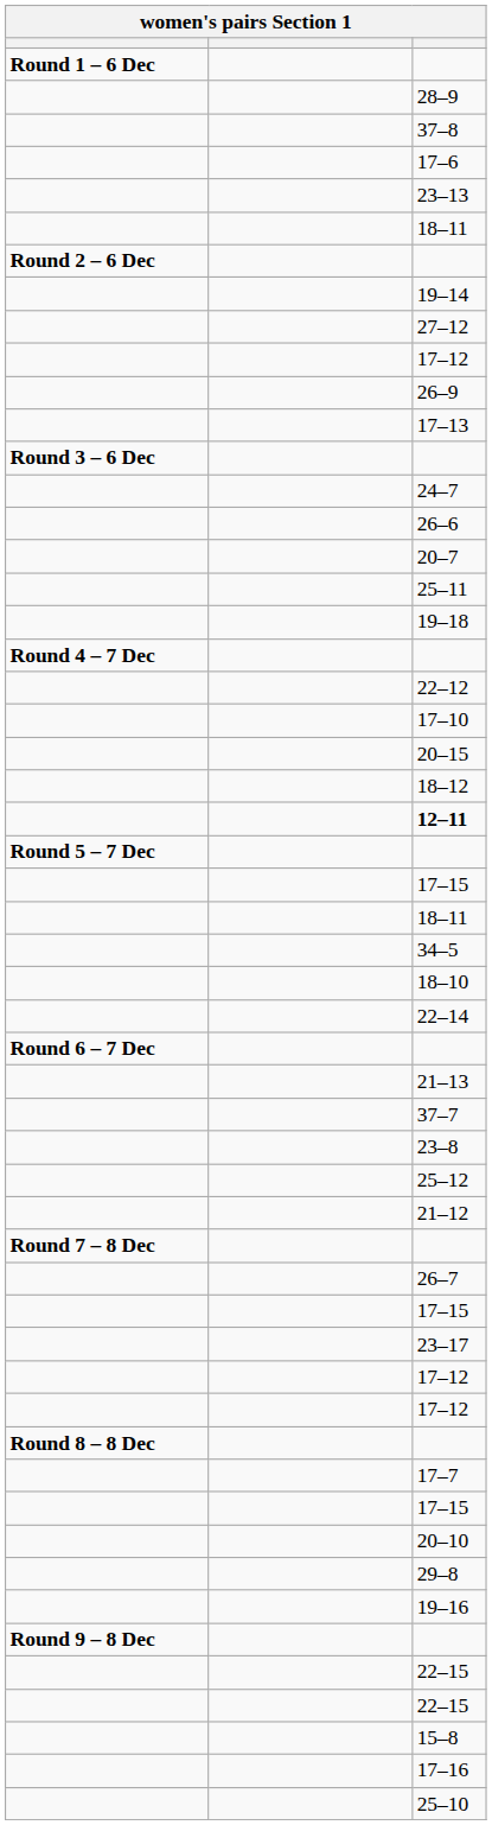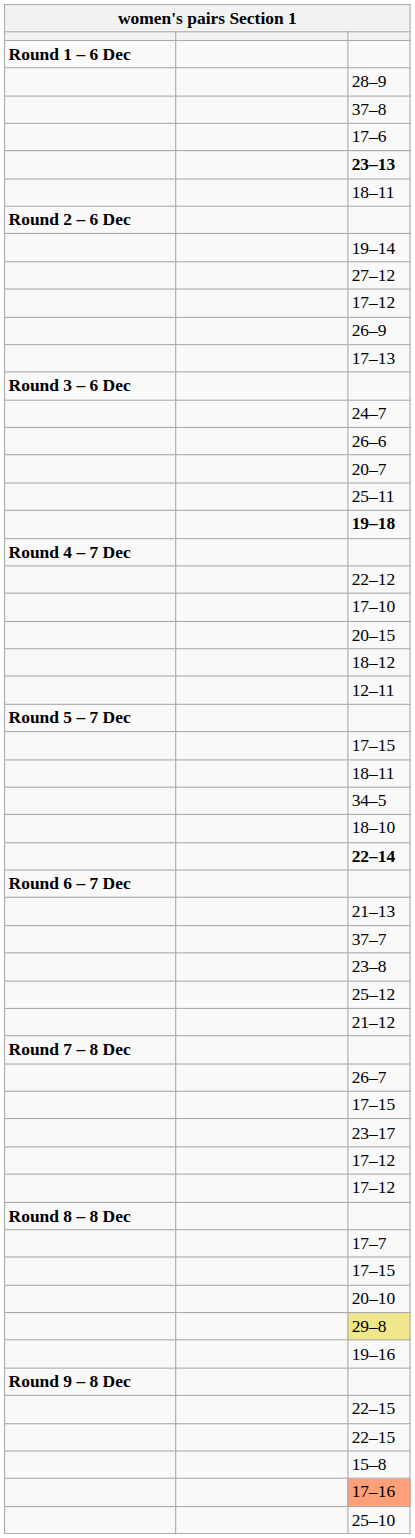23–13 | column 3: normal -> bold
19–18 | column 3: normal -> bold
12–11 | column 3: bold -> normal
22–14 | column 3: normal -> bold
29–8 | column 3: no background -> khaki background
17–16 | column 3: no background -> lightsalmon background
